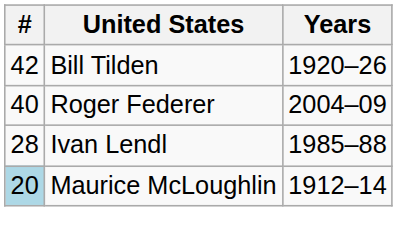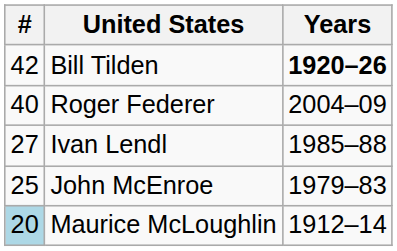Bill Tilden | Years: normal -> bold
Ivan Lendl | #: 28 -> 27
+ row: 25 | John McEnroe | 1979–83
